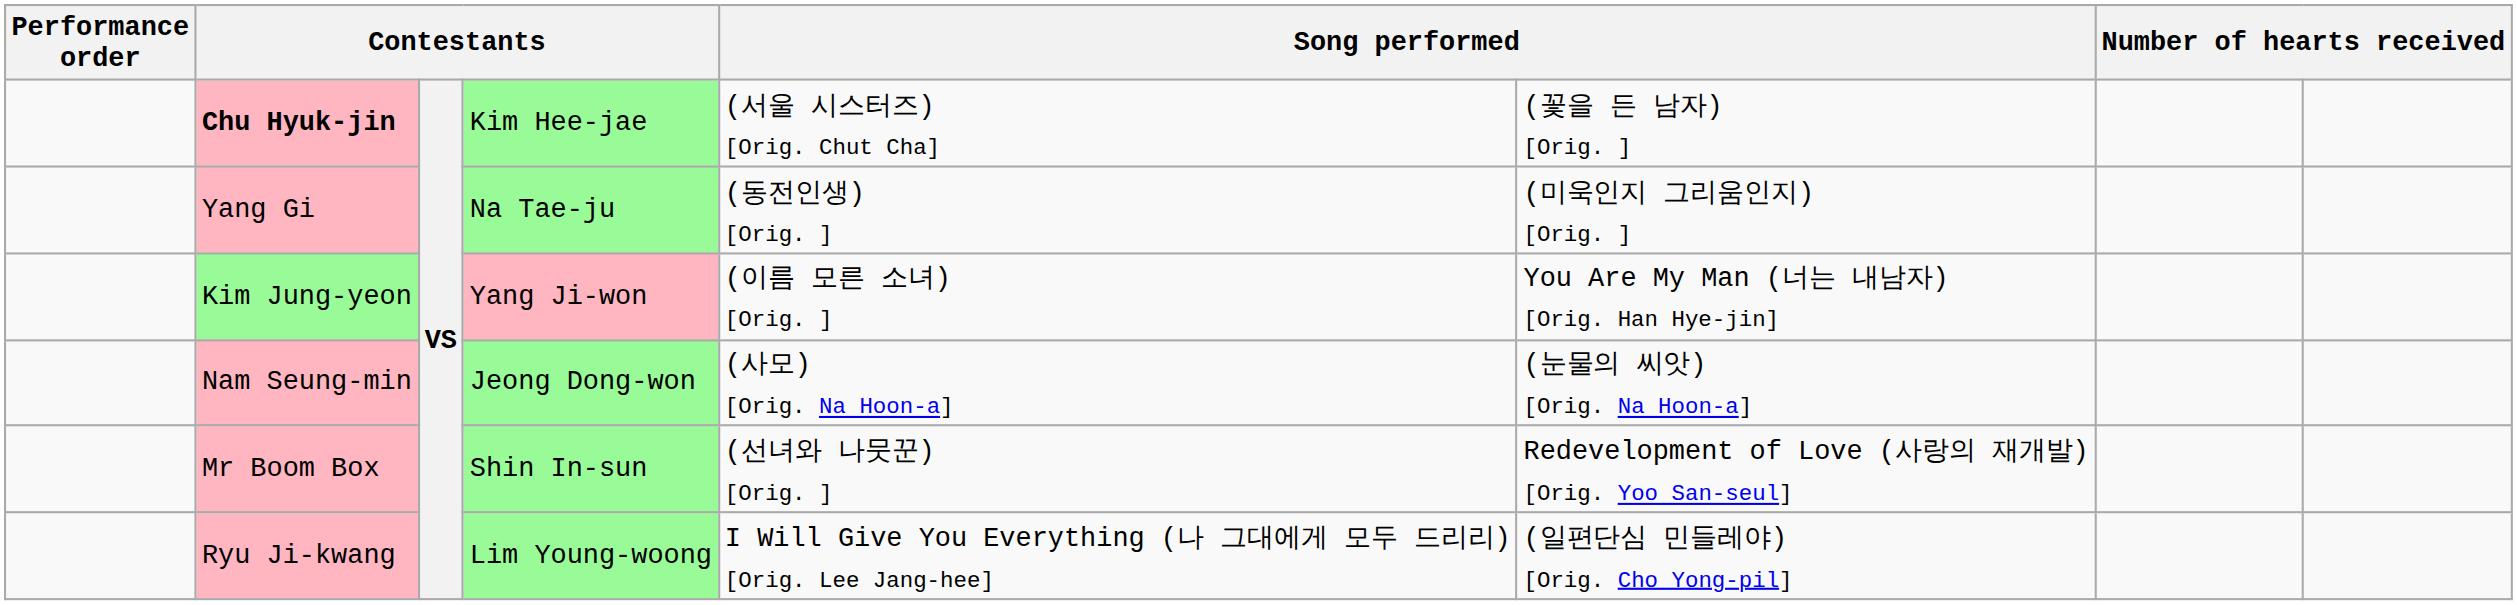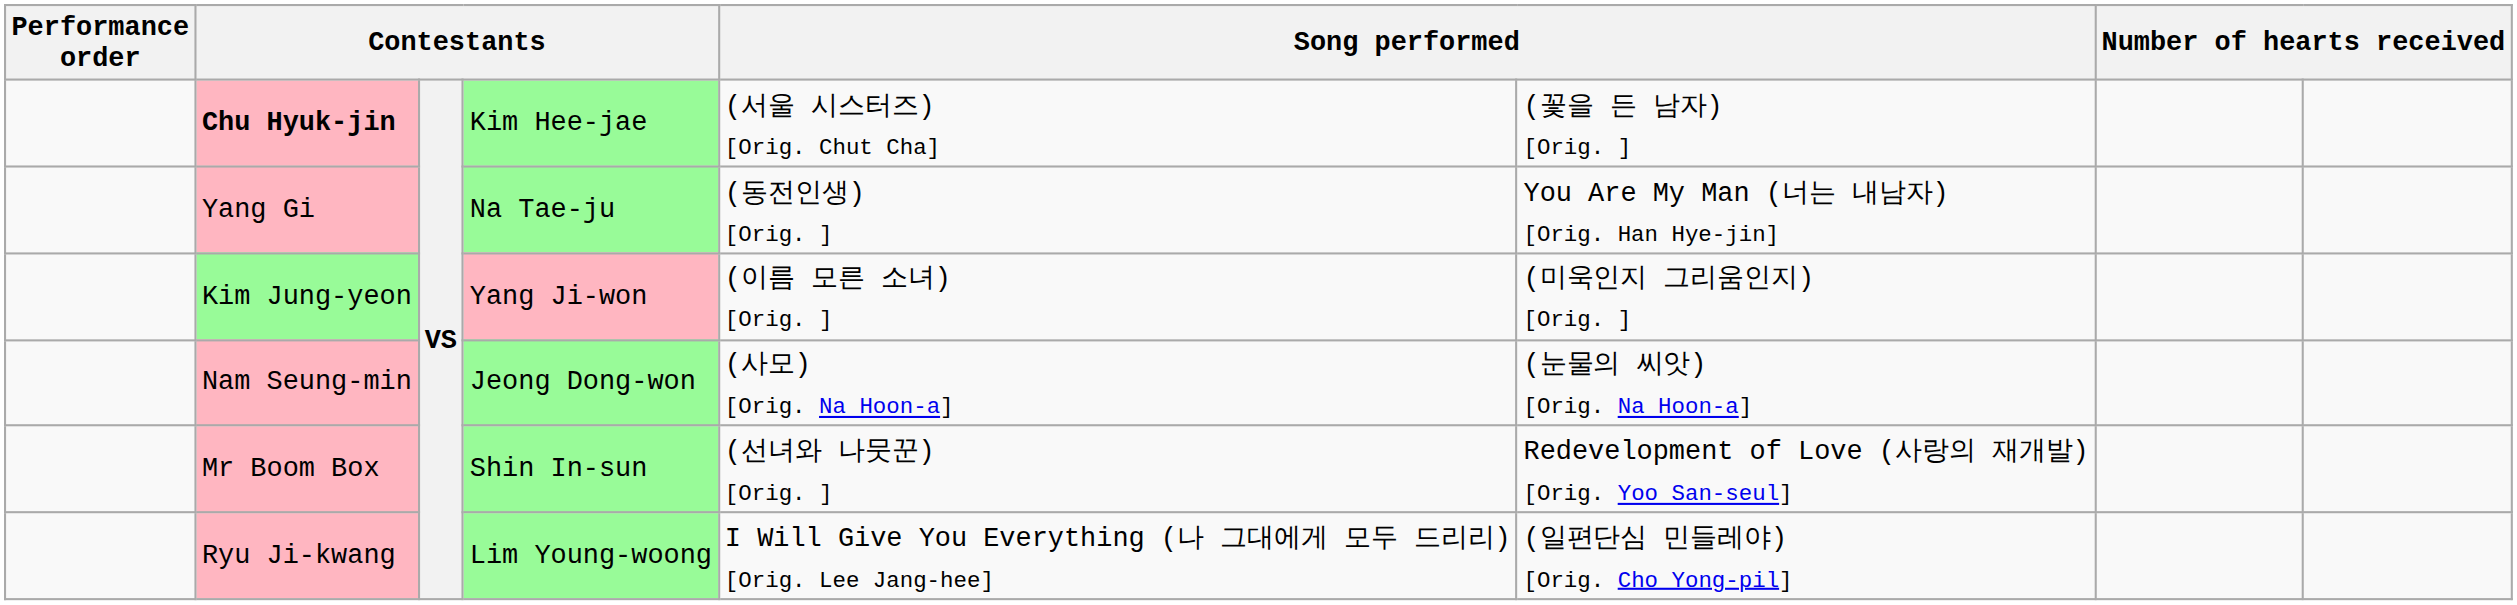Yang Gi | column 6: (미욱인지 그리움인지) [Orig. ] -> You Are My Man (너는 내남자) [Orig. Han Hye-jin]
Kim Jung-yeon | column 6: You Are My Man (너는 내남자) [Orig. Han Hye-jin] -> (미욱인지 그리움인지) [Orig. ]
